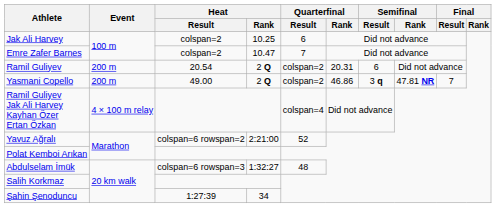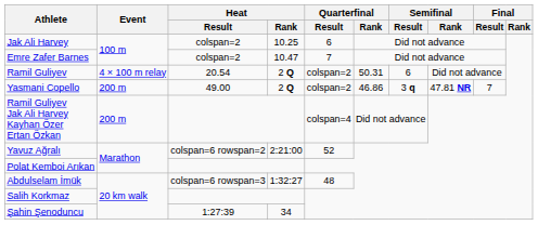Ramil Guliyev | Event: 200 m -> 4 × 100 m relay
Ramil Guliyev | Quarterfinal / Rank: 20.31 -> 50.31
Ramil Guliyev Jak Ali Harvey Kayhan Özer Ertan Özkan | Event: 4 × 100 m relay -> 200 m
